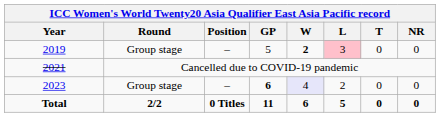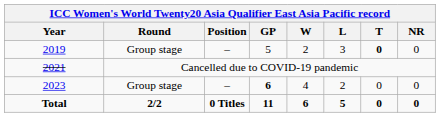2019 | W: bold -> normal
2019 | L: pink background -> no background
2019 | T: normal -> bold
2023 | W: lavender background -> no background
